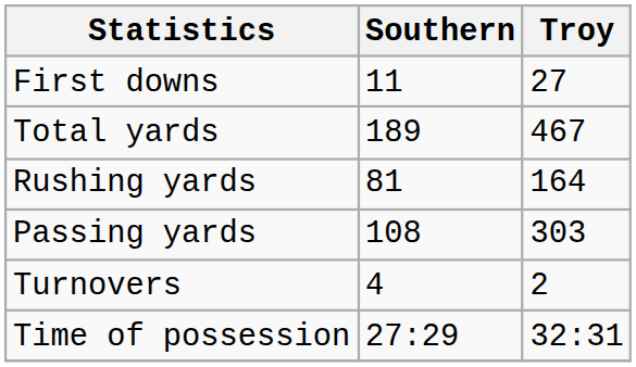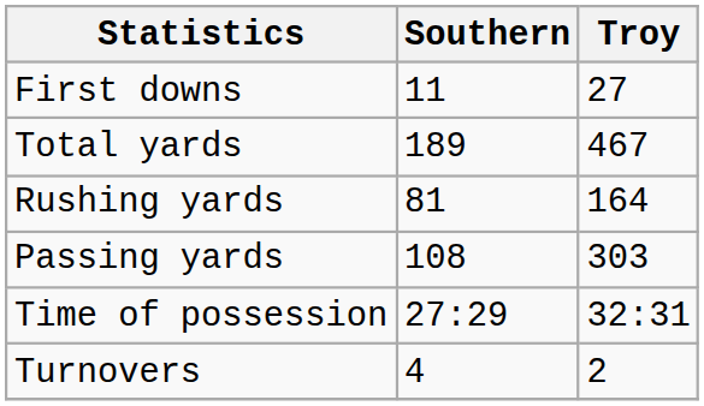rows swapped: Turnovers <-> Time of possession
